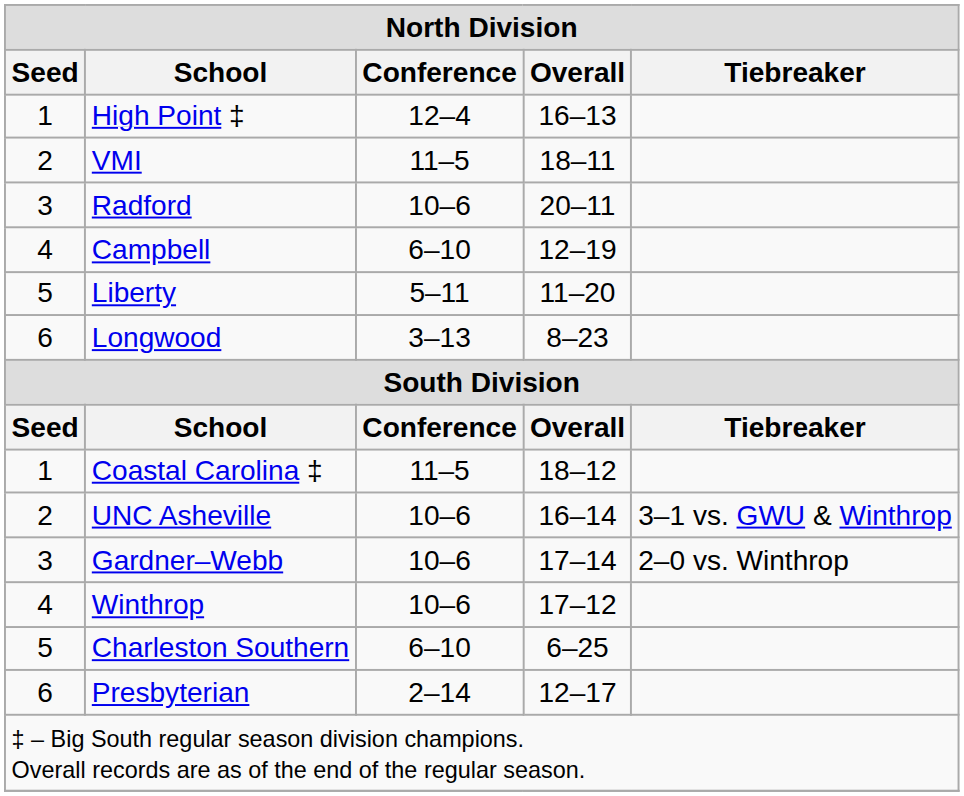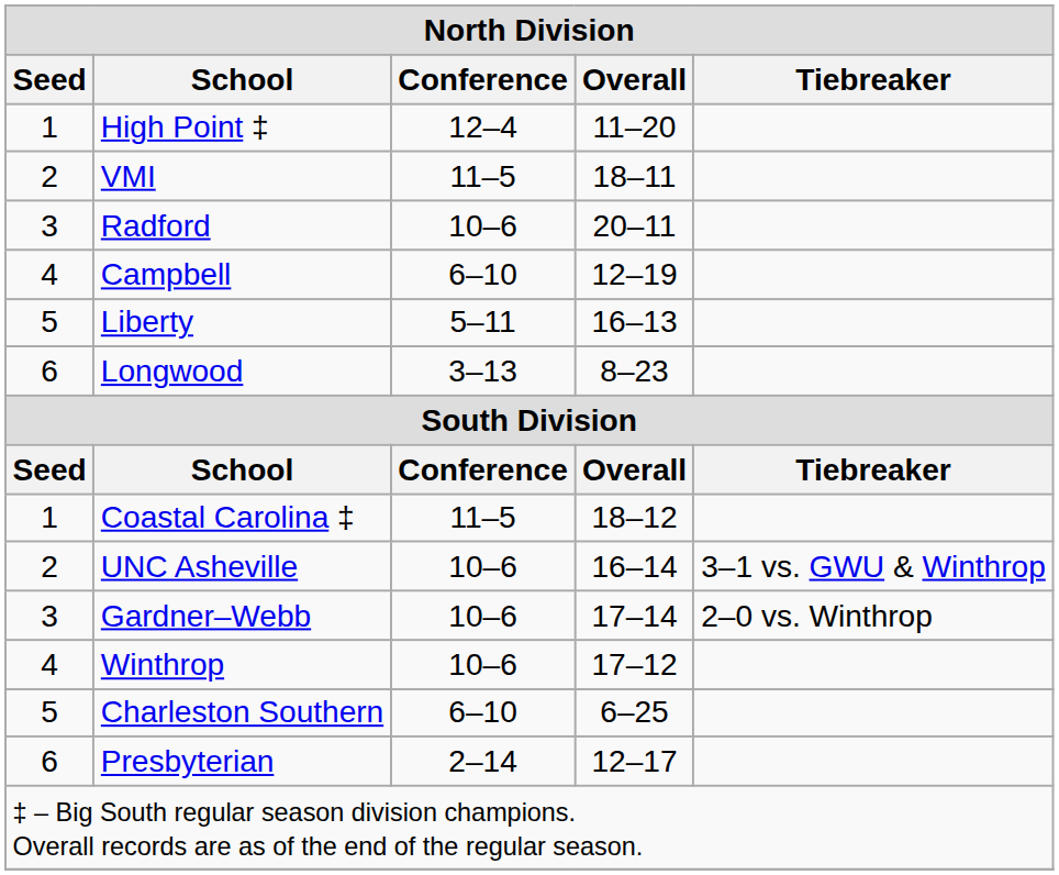High Point ‡ | North Division / Overall: 16–13 -> 11–20
Liberty | North Division / Overall: 11–20 -> 16–13
